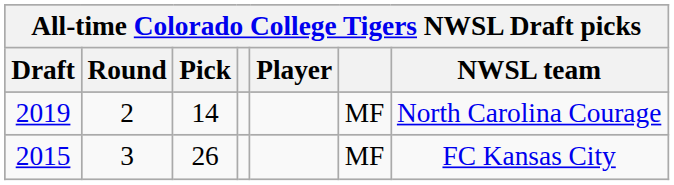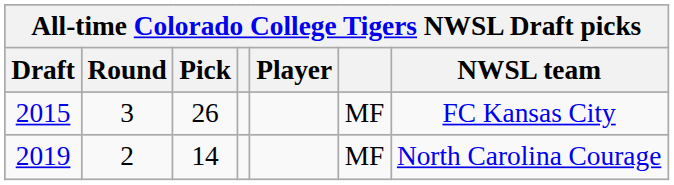rows swapped: 2015 <-> 2019
